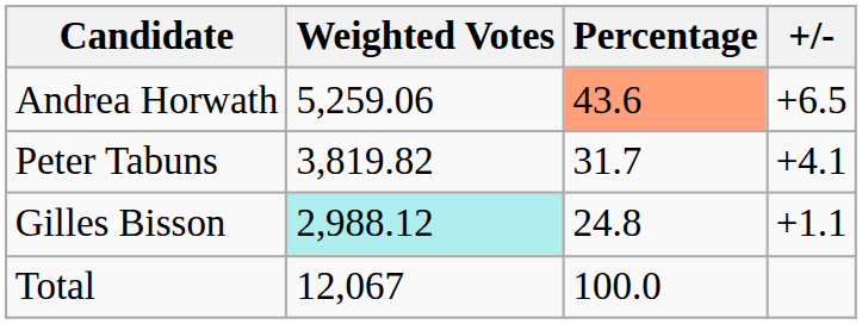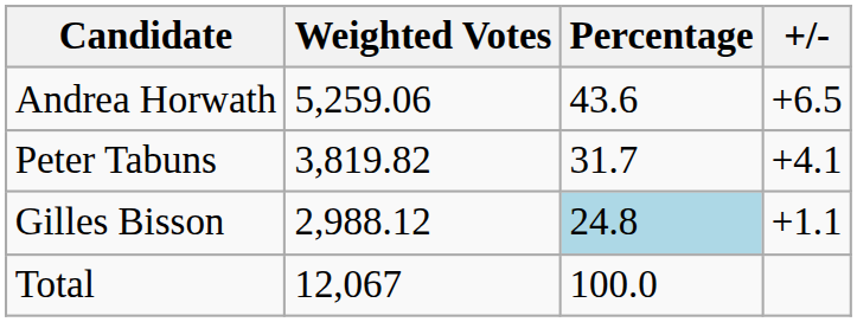Andrea Horwath | Percentage: lightsalmon background -> no background
Gilles Bisson | Weighted Votes: paleturquoise background -> no background
Gilles Bisson | Percentage: no background -> lightblue background
